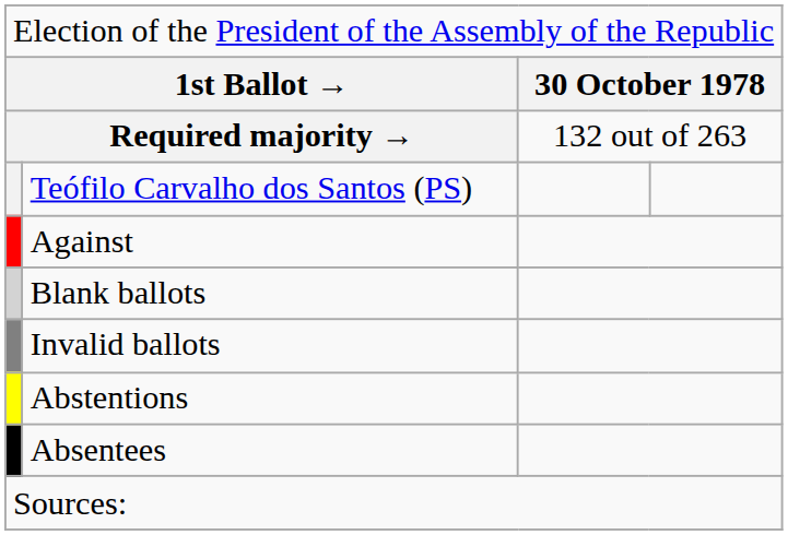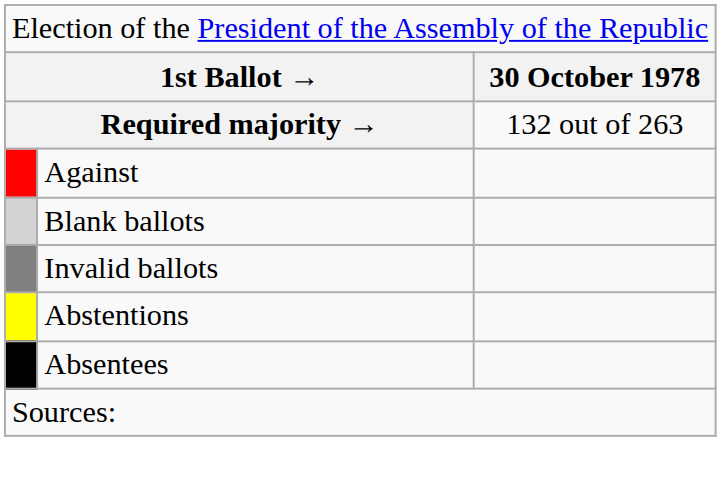- row: Teófilo Carvalho dos Santos (PS)
